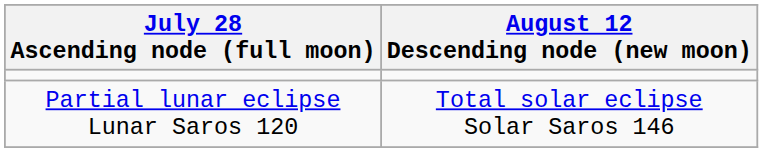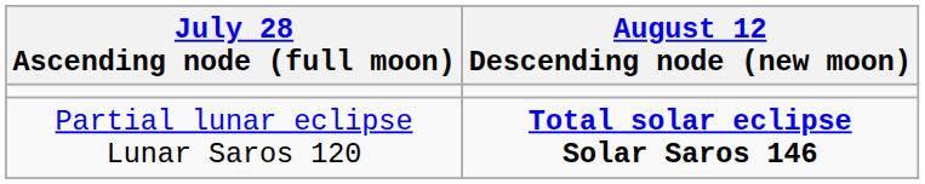row 3 | August 12 Descending node (new moon): normal -> bold
